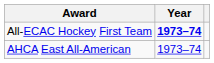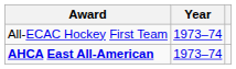row 2 | Year: bold -> normal
row 3 | Award: normal -> bold
